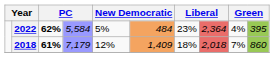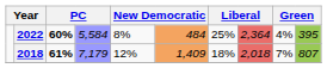2022 | column 3: 62% -> 60%
2022 | column 5: 5% -> 8%
2022 | column 7: 23% -> 25%
2018 | column 10: 860 -> 807
